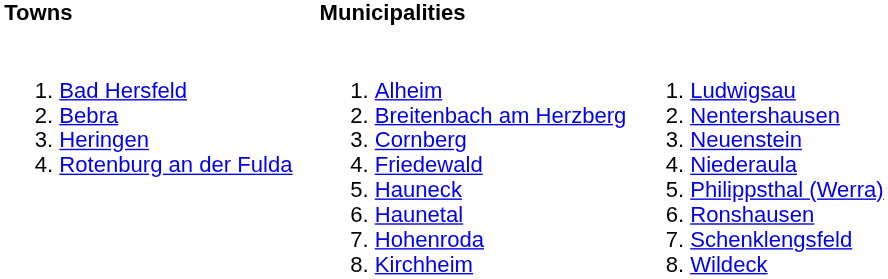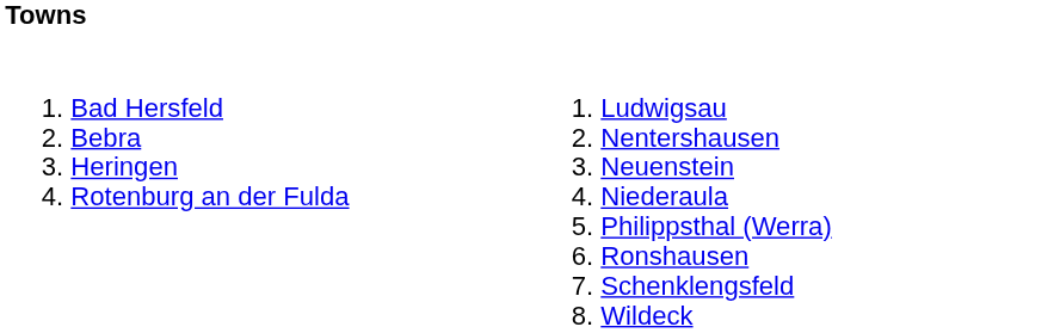- column: Municipalities | Alheim Breitenbach am Herzberg Cornberg Friedewald Hauneck Haunetal Hohenroda Kirchheim
